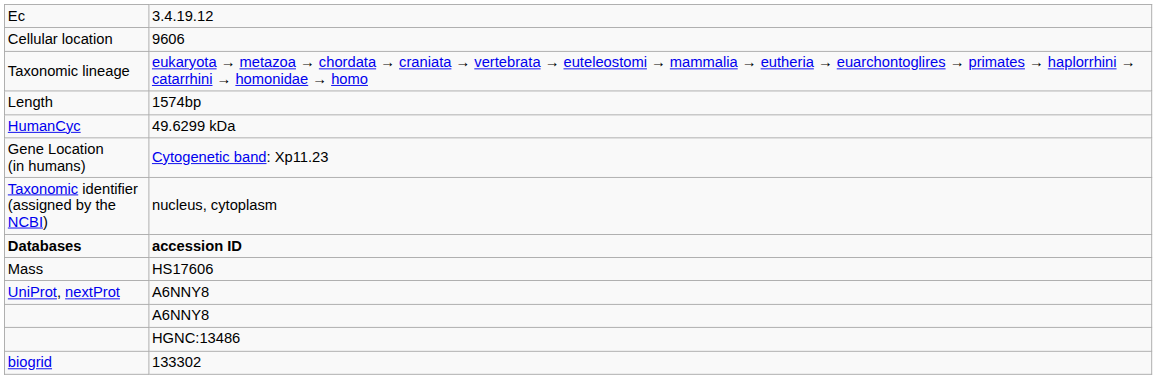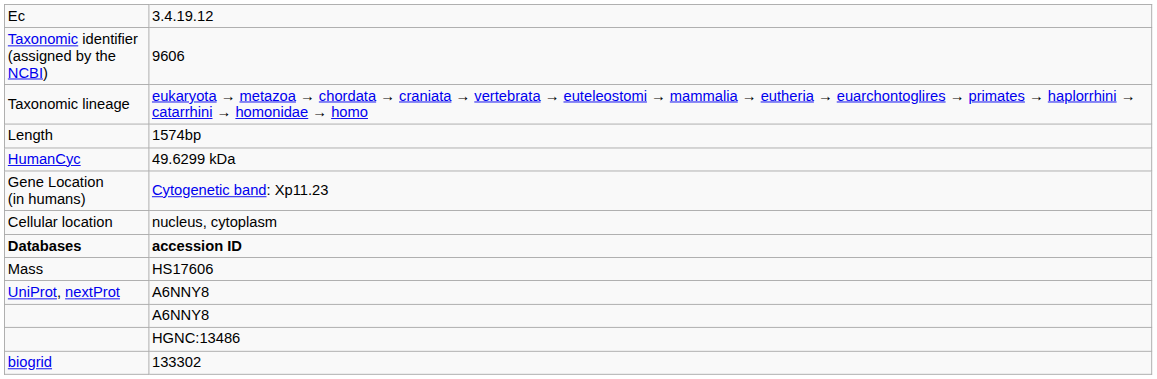row 2 | column 1: Cellular location -> Taxonomic identifier (assigned by the NCBI)
row 7 | column 1: Taxonomic identifier (assigned by the NCBI) -> Cellular location
